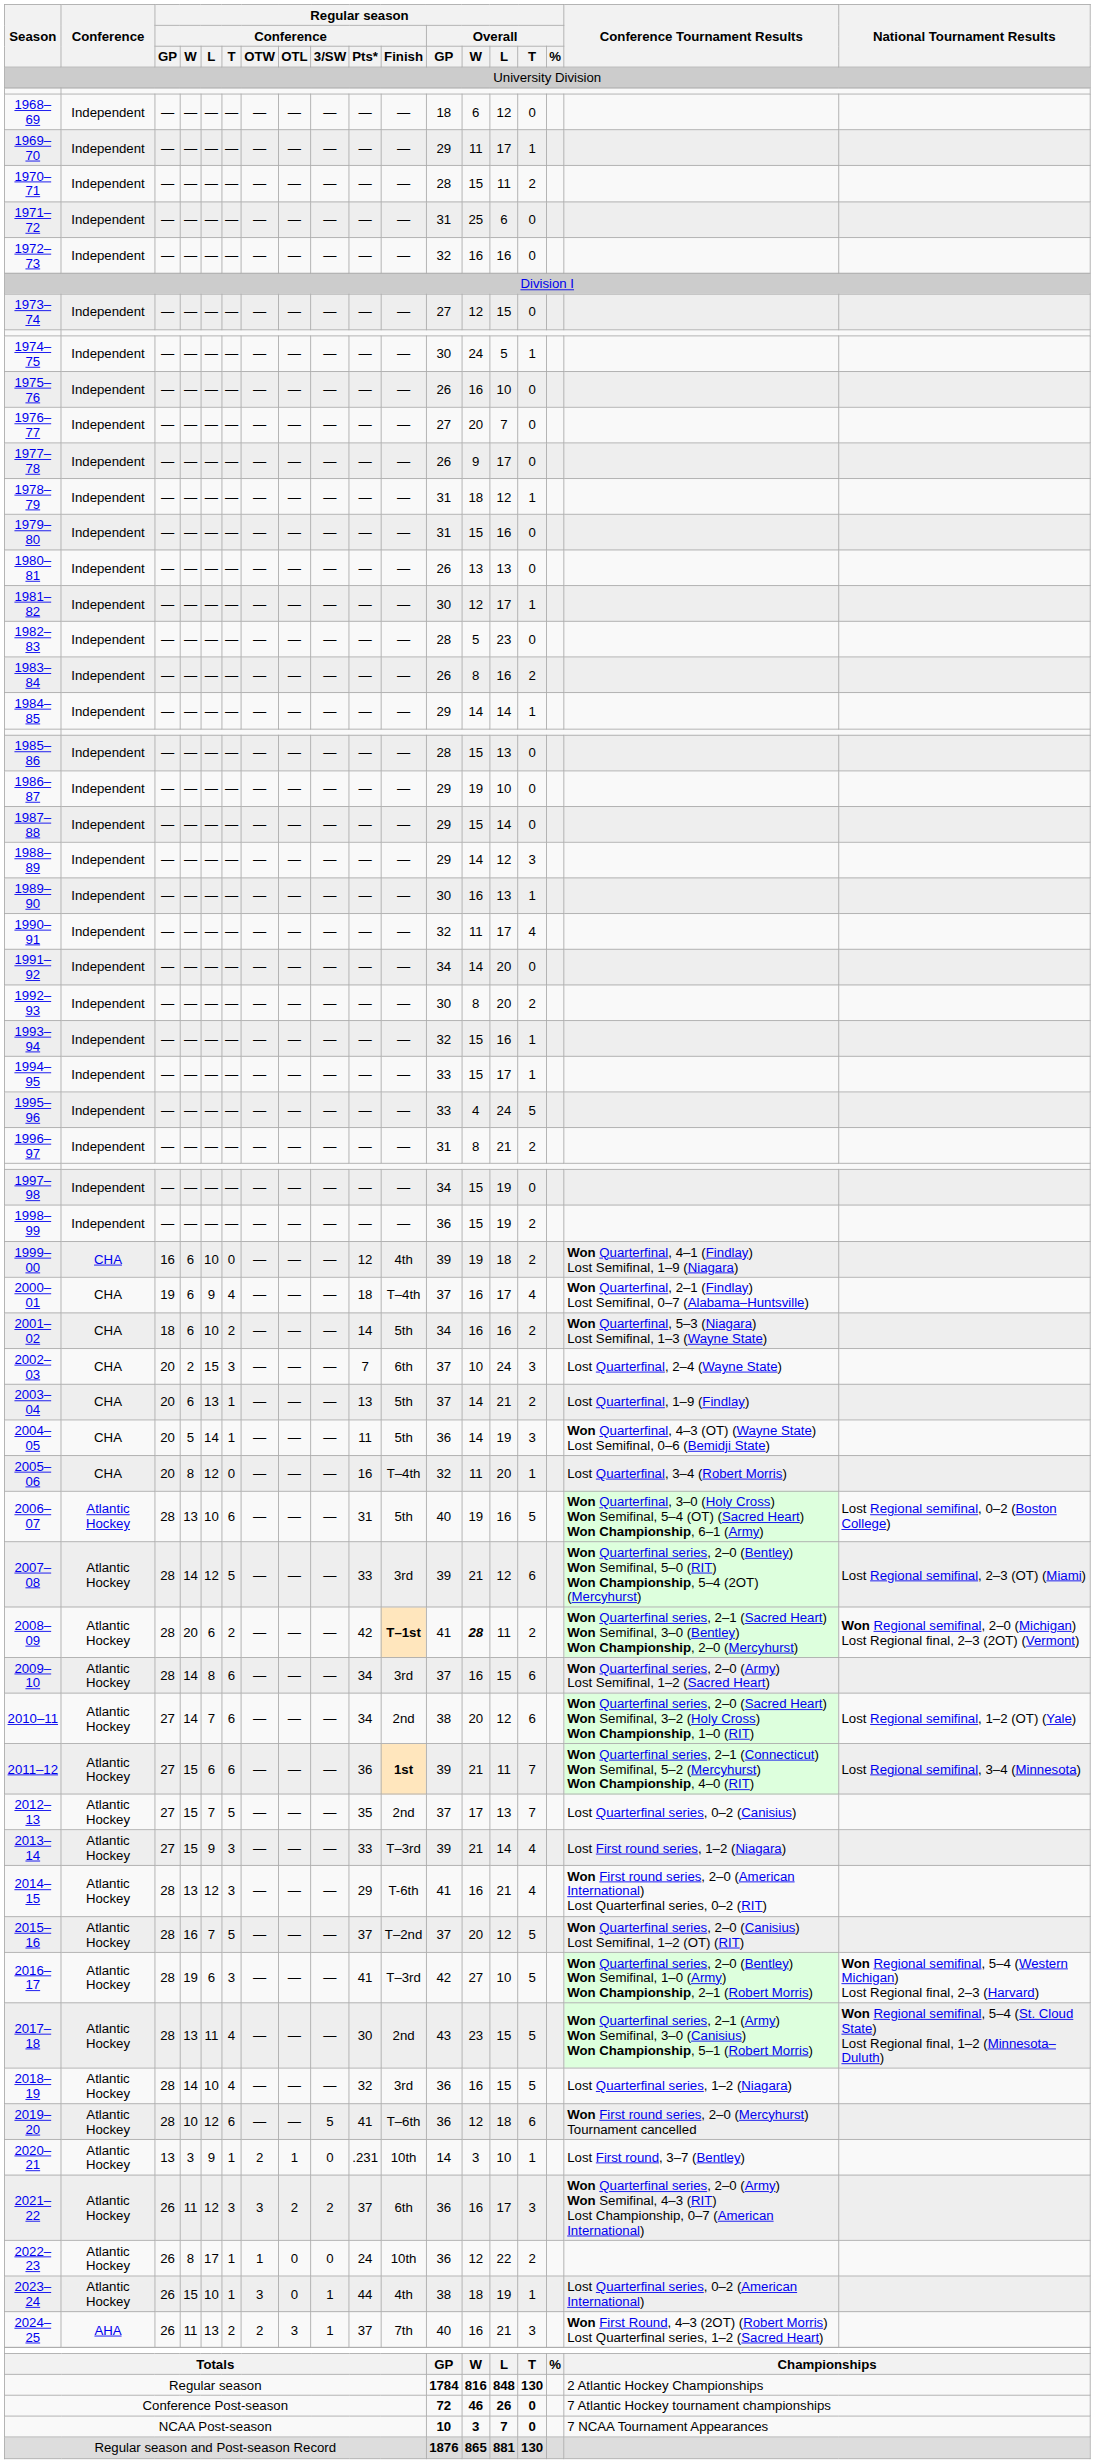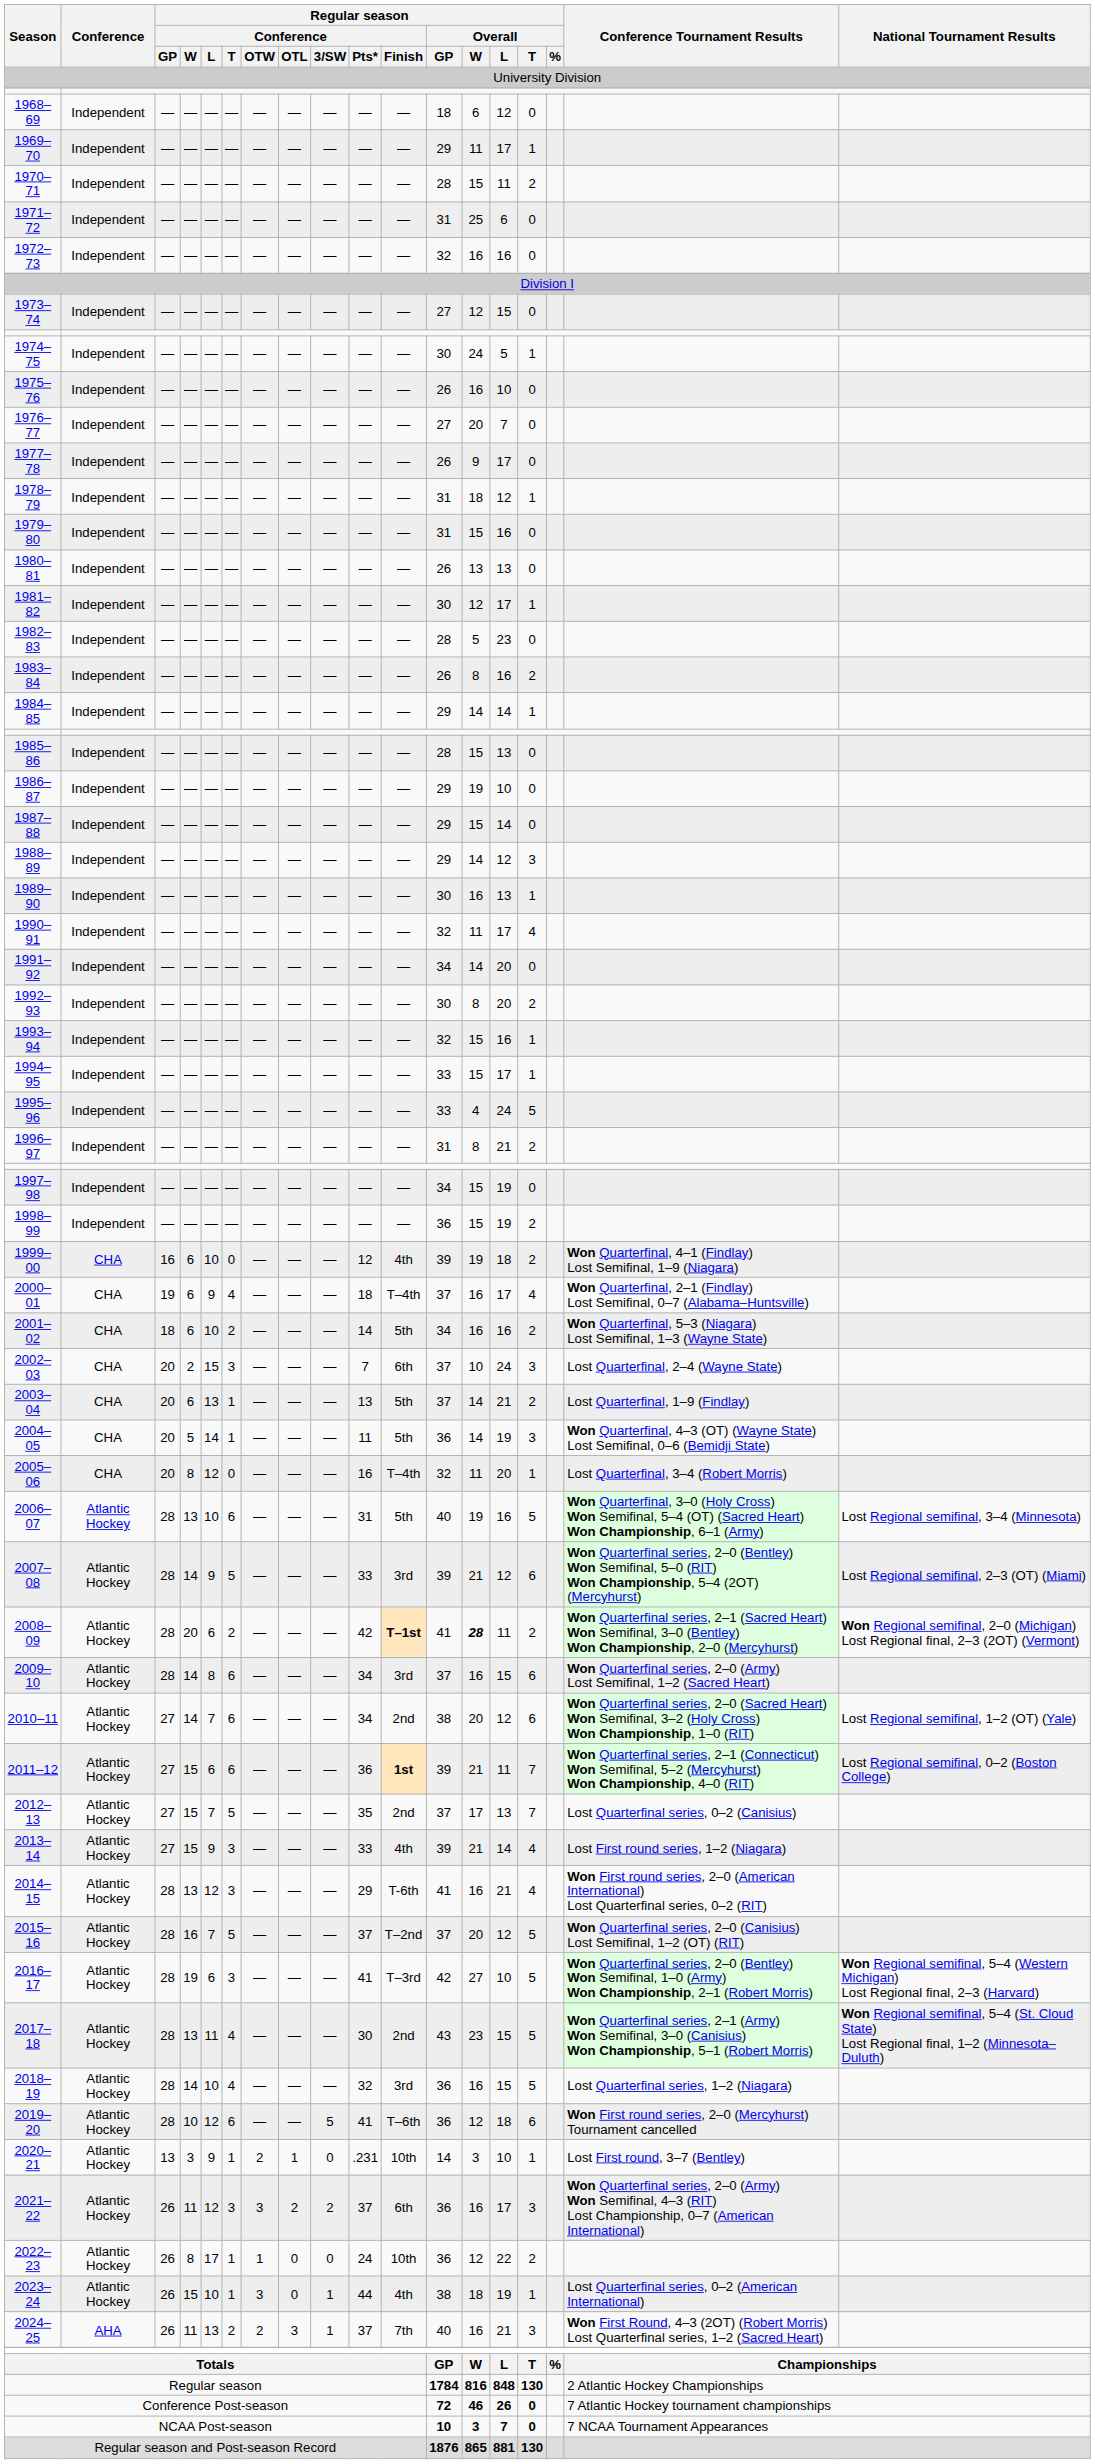2006–07 | National Tournament Results: Lost Regional semifinal, 0–2 (Boston College) -> Lost Regional semifinal, 3–4 (Minnesota)
2007–08 | Regular season / Conference / L: 12 -> 9
2011–12 | National Tournament Results: Lost Regional semifinal, 3–4 (Minnesota) -> Lost Regional semifinal, 0–2 (Boston College)
2013–14 | Regular season / Conference / Finish: T–3rd -> 4th
